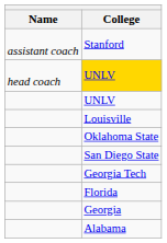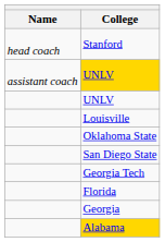row 3 | Name: assistant coach -> head coach
row 4 | Name: head coach -> assistant coach
row 12 | College: no background -> gold background
